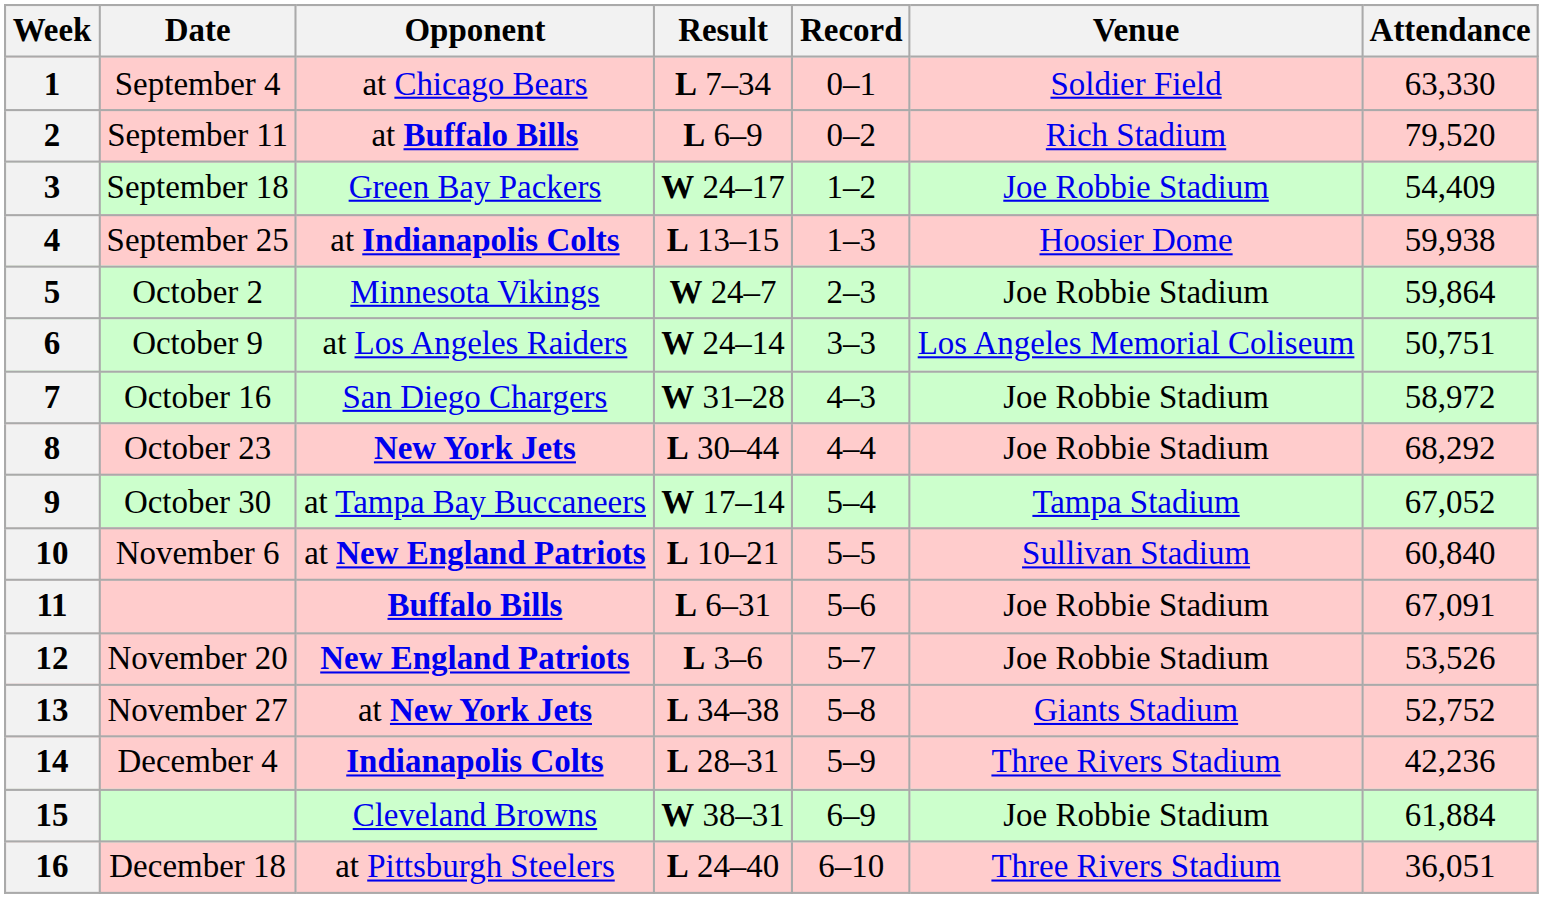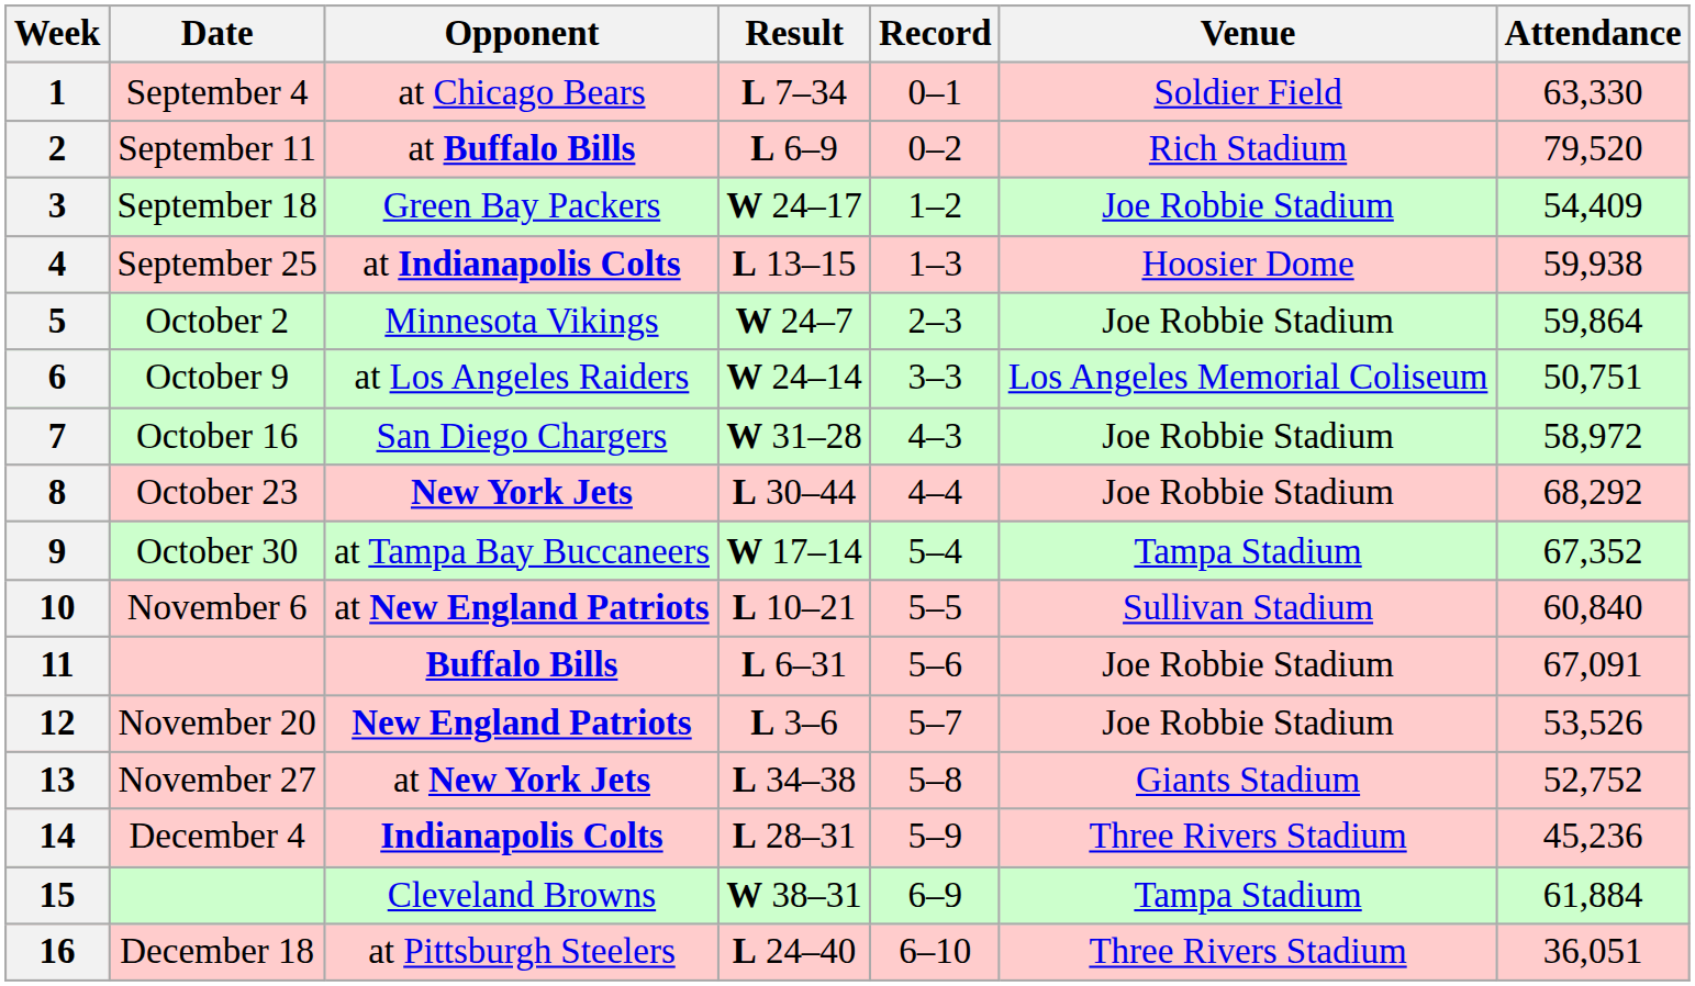9 | Attendance: 67,052 -> 67,352
14 | Attendance: 42,236 -> 45,236
15 | Venue: Joe Robbie Stadium -> Tampa Stadium
